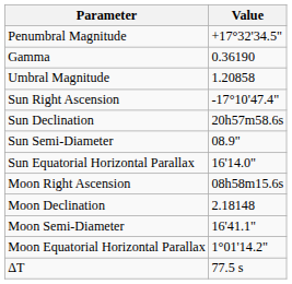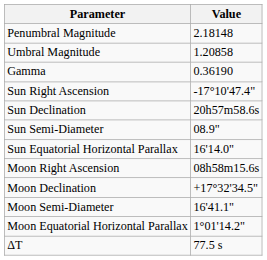Penumbral Magnitude | Value: +17°32'34.5" -> 2.18148
rows swapped: Umbral Magnitude <-> Gamma
Moon Declination | Value: 2.18148 -> +17°32'34.5"
